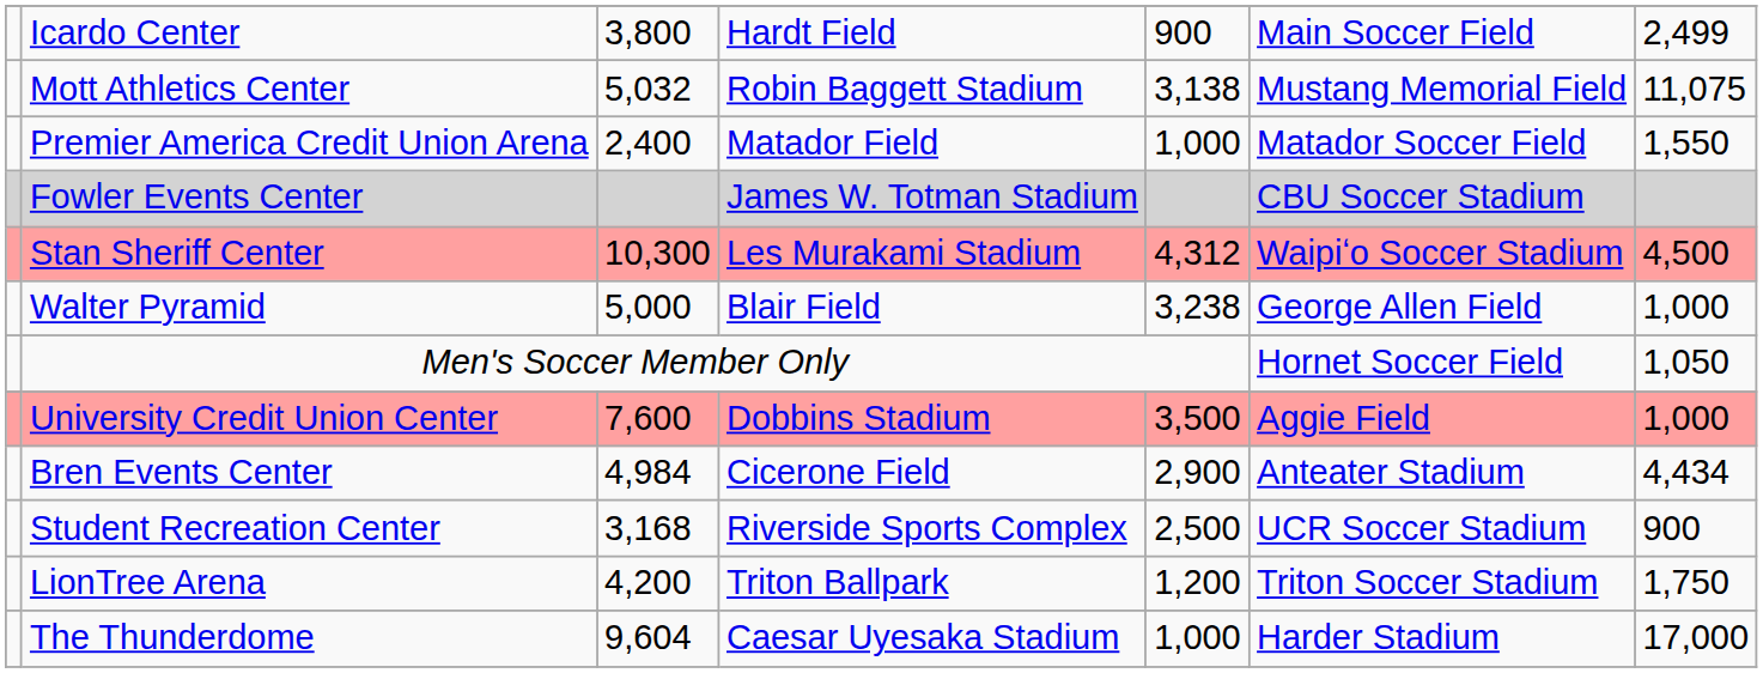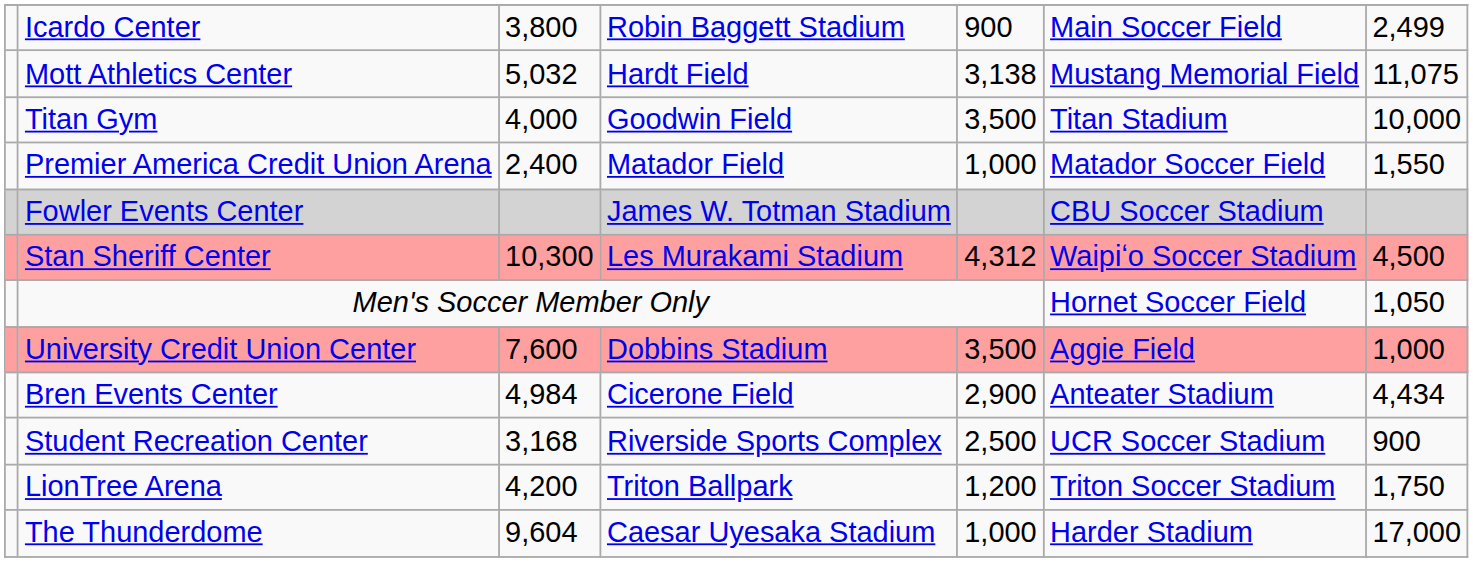Icardo Center | column 4: Hardt Field -> Robin Baggett Stadium
Mott Athletics Center | column 4: Robin Baggett Stadium -> Hardt Field
+ row: Titan Gym | 4,000 | Goodwin Field | 3,500 | Titan Stadium | 10,000
- row: Walter Pyramid | 5,000 | Blair Field | 3,238 | George Allen Field | 1,000
